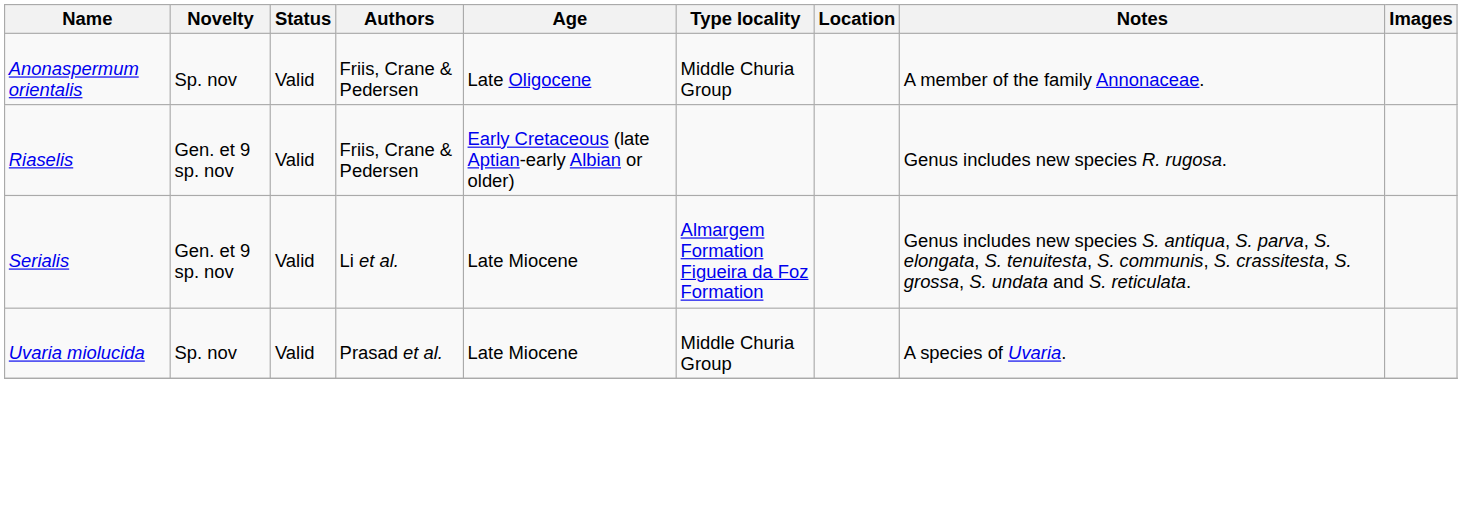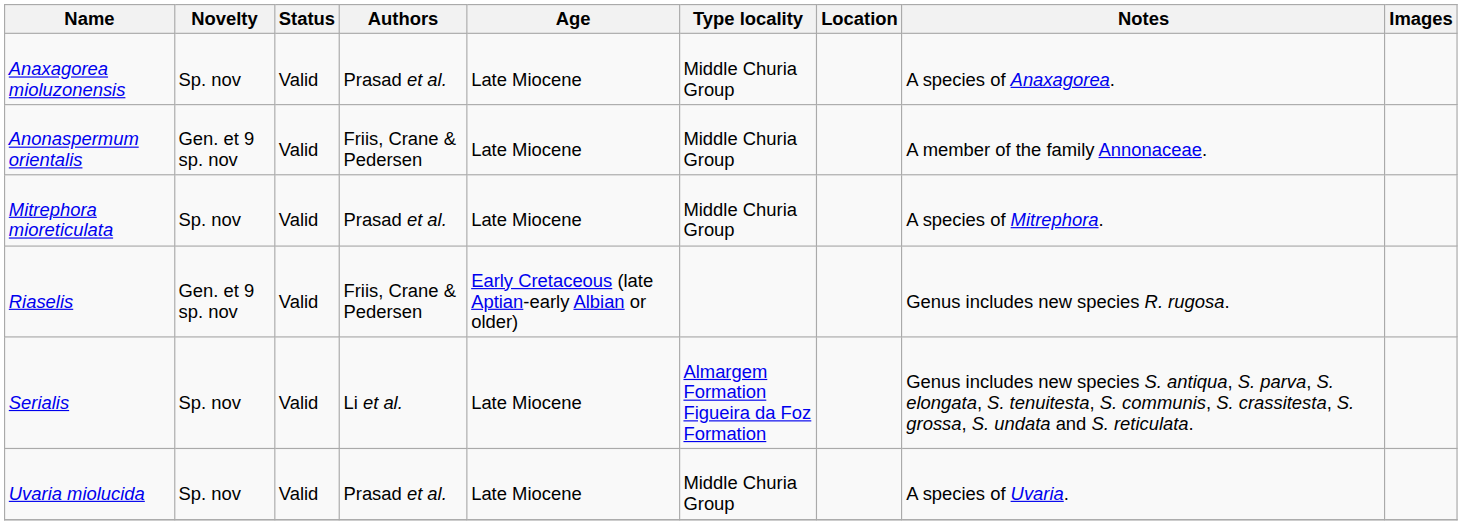+ row: Anaxagorea mioluzonensis | Sp. nov | Valid | Prasad et al. | Late Miocene | Middle Churia Group | A species of Anaxagorea.
Anonaspermum orientalis | Novelty: Sp. nov -> Gen. et 9 sp. nov
Anonaspermum orientalis | Age: Late Oligocene -> Late Miocene
+ row: Mitrephora mioreticulata | Sp. nov | Valid | Prasad et al. | Late Miocene | Middle Churia Group | A species of Mitrephora.
Serialis | Novelty: Gen. et 9 sp. nov -> Sp. nov
